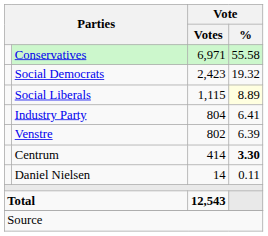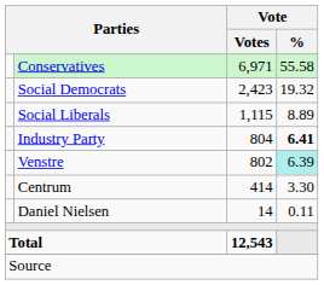Social Liberals | Vote / %: lightyellow background -> no background
Industry Party | Vote / %: normal -> bold
Venstre | Vote / %: no background -> paleturquoise background
Centrum | Vote / %: bold -> normal
